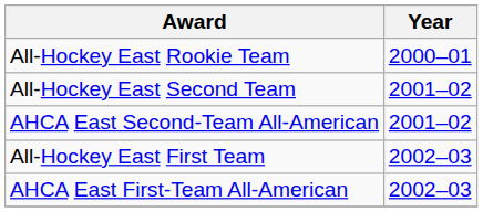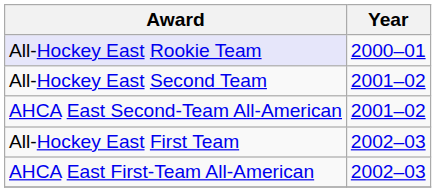row 2 | Award: no background -> lavender background
